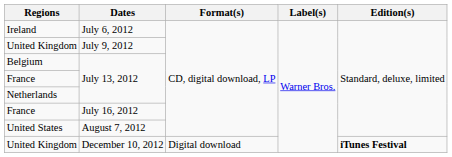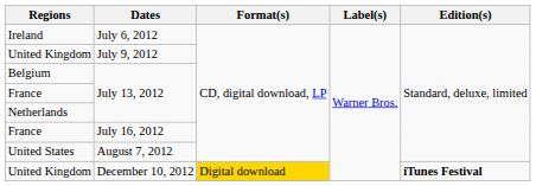United Kingdom / December 10, 2012 | Format(s): no background -> gold background
